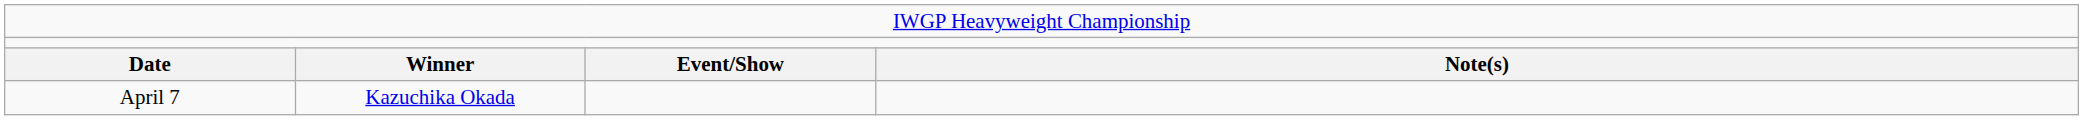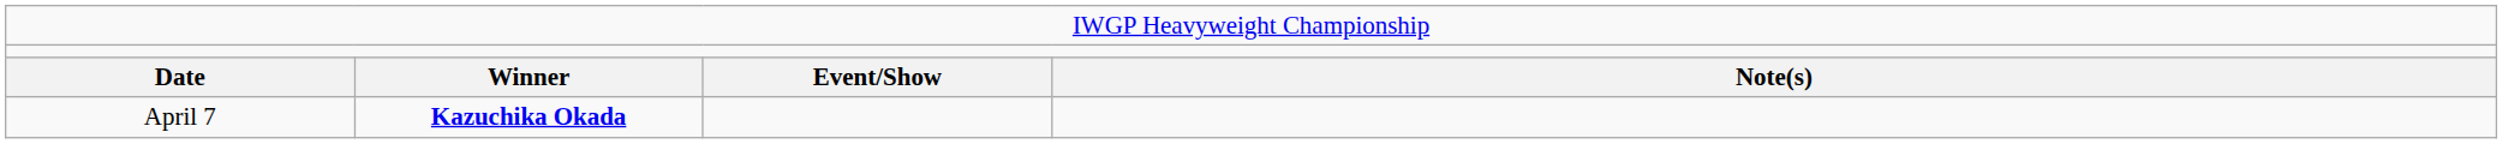April 7 | column 2: normal -> bold
